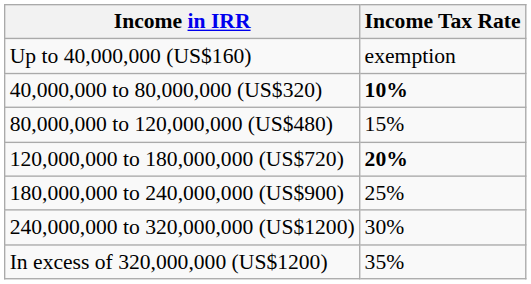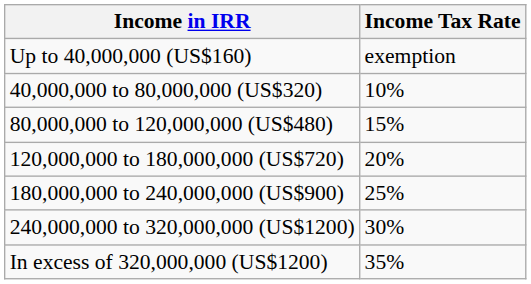40,000,000 to 80,000,000 (US$320) | Income Tax Rate: bold -> normal
120,000,000 to 180,000,000 (US$720) | Income Tax Rate: bold -> normal
